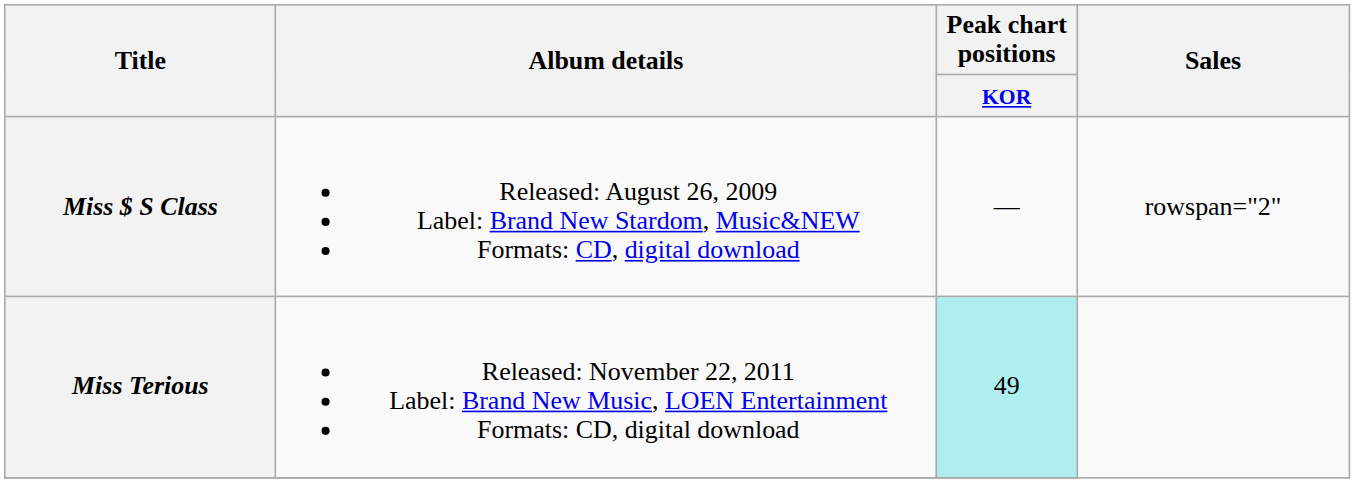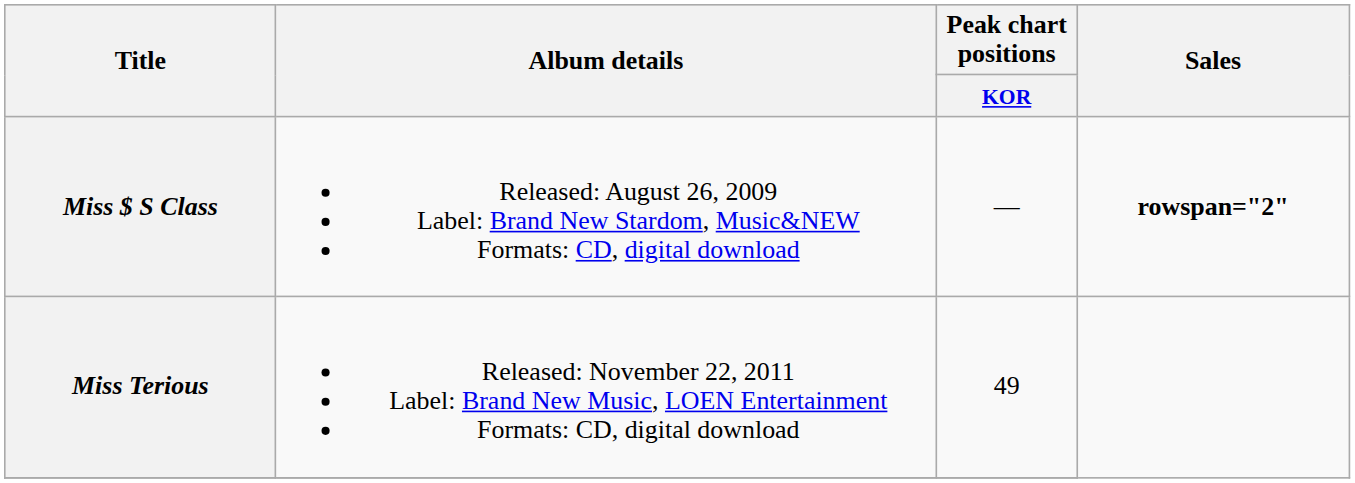Miss $ S Class | Sales: normal -> bold
Miss Terious | Peak chart positions / KOR: paleturquoise background -> no background
